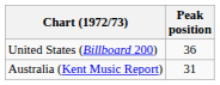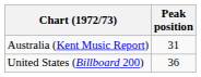rows swapped: Australia (Kent Music Report) <-> United States (Billboard 200)
